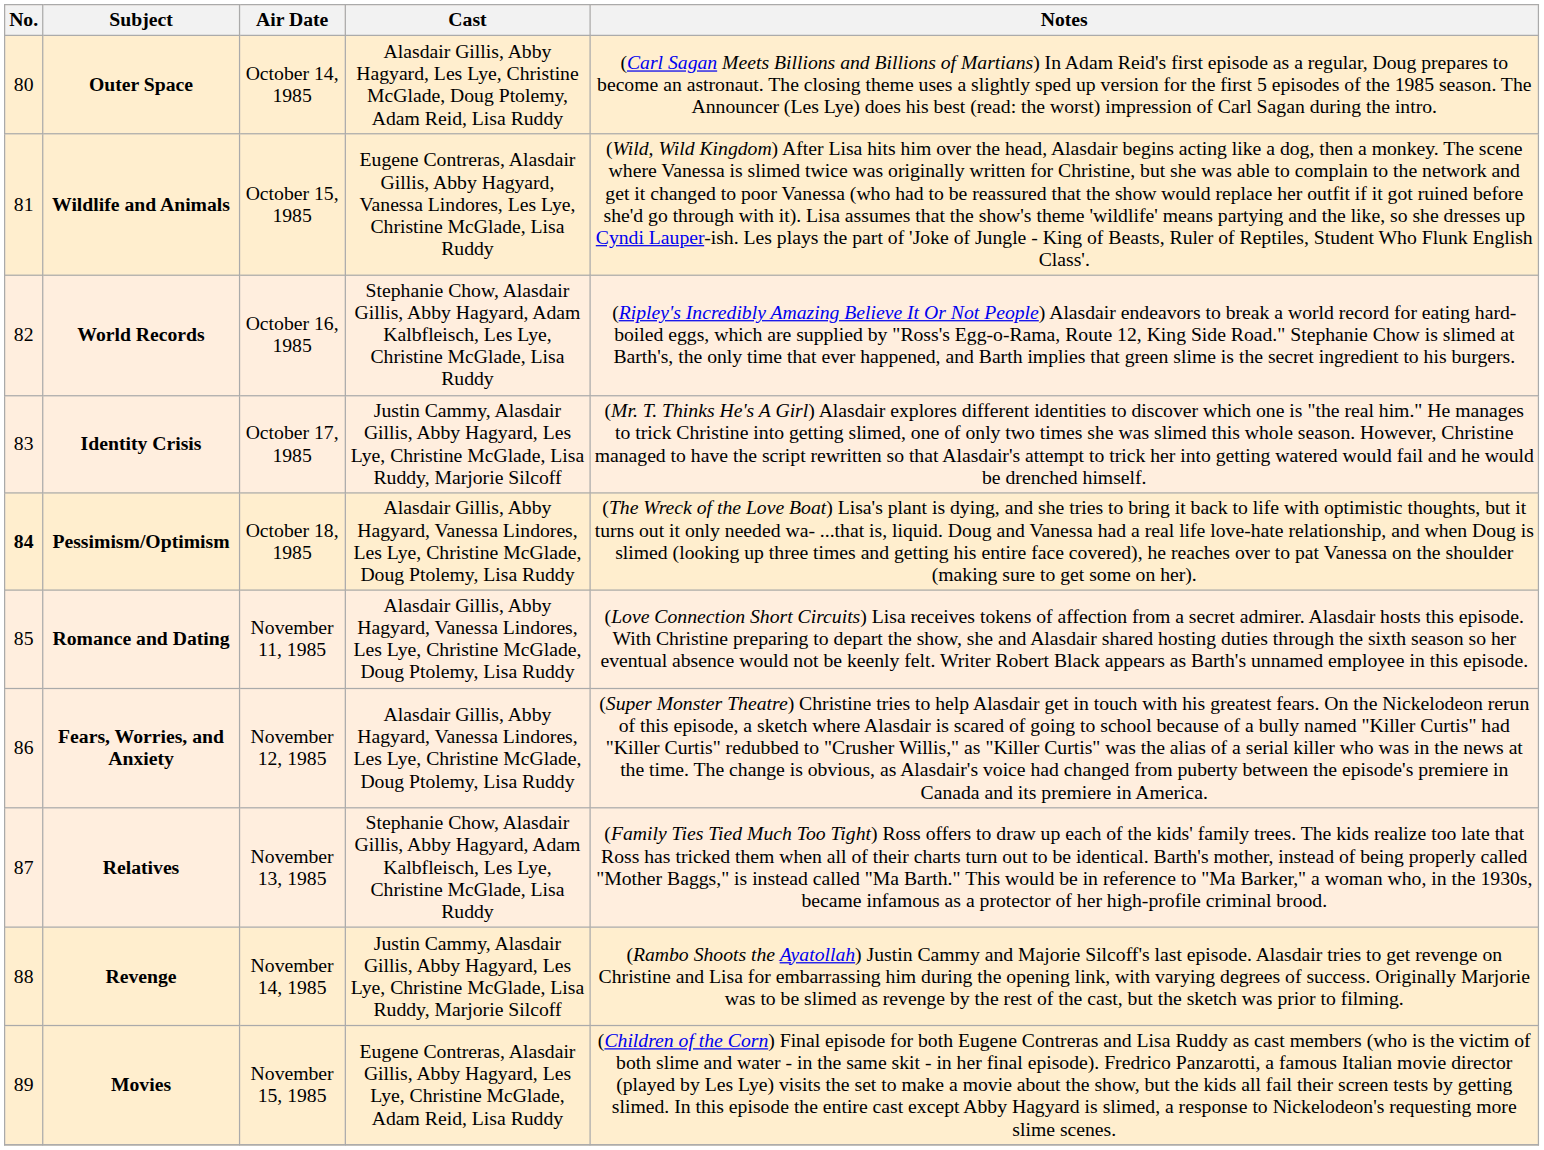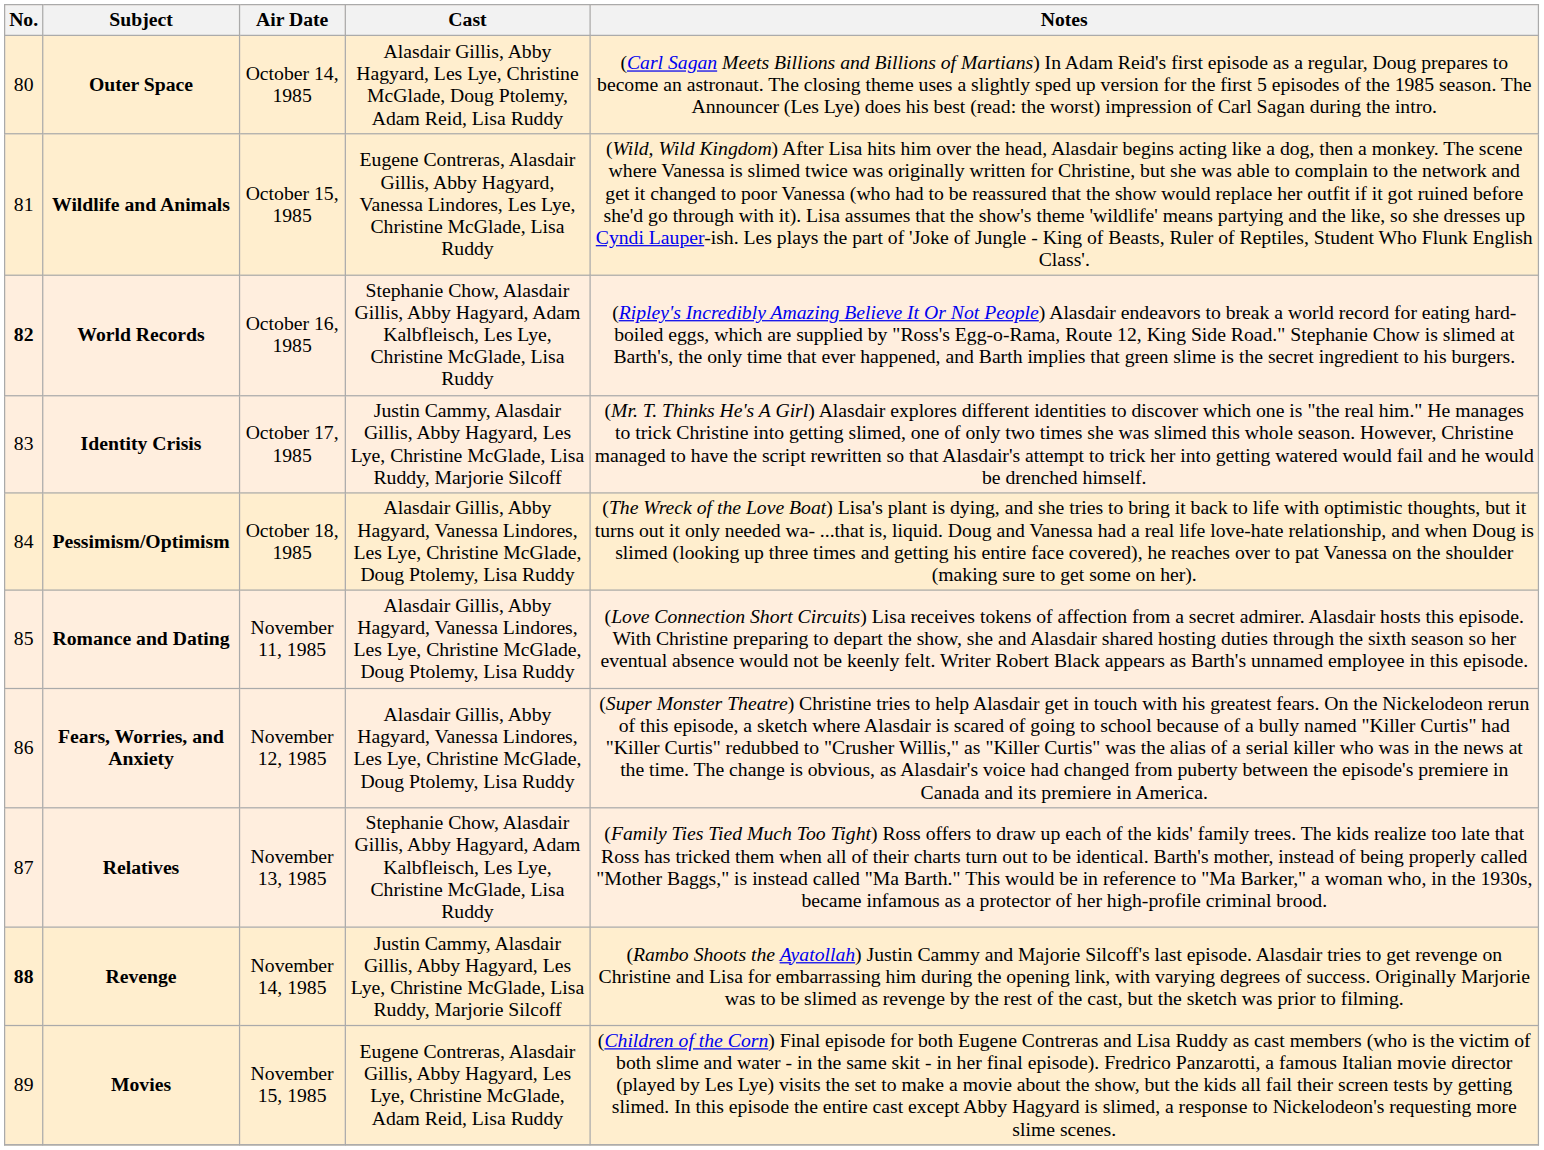World Records | No.: normal -> bold
Pessimism/Optimism | No.: bold -> normal
Revenge | No.: normal -> bold
